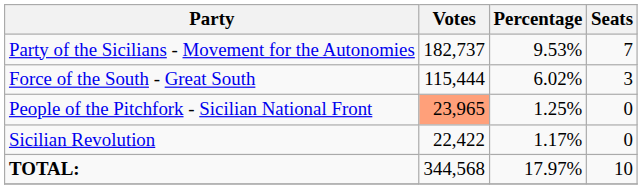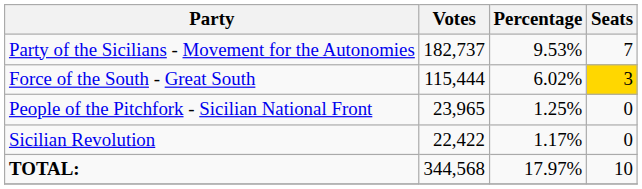Force of the South - Great South | Seats: no background -> gold background
People of the Pitchfork - Sicilian National Front | Votes: lightsalmon background -> no background
